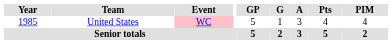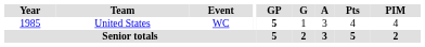United States | Event: pink background -> no background
United States | GP: normal -> bold
